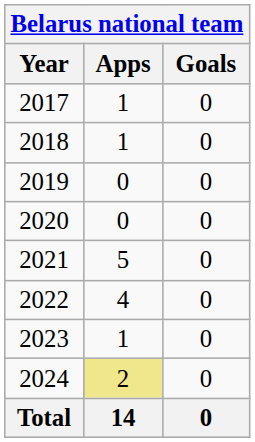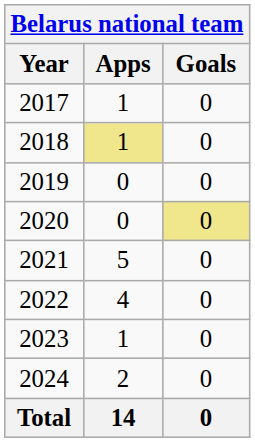2018 | Apps: no background -> khaki background
2020 | Goals: no background -> khaki background
2024 | Apps: khaki background -> no background
